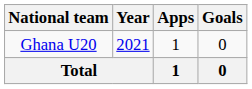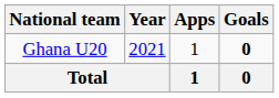Ghana U20 | Goals: normal -> bold
